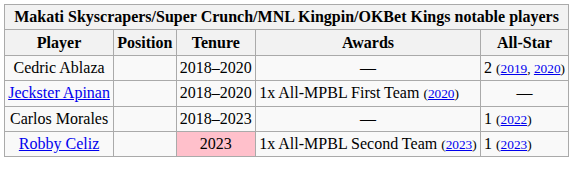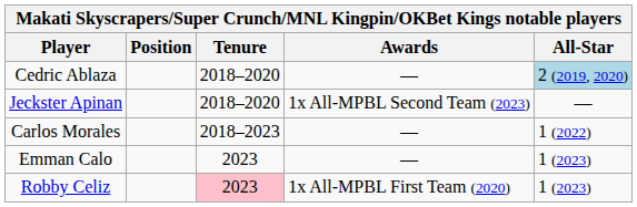Cedric Ablaza | All-Star: no background -> lightblue background
Jeckster Apinan | Awards: 1x All-MPBL First Team (2020) -> 1x All-MPBL Second Team (2023)
+ row: Emman Calo | 2023 | — | 1 (2023)
Robby Celiz | Awards: 1x All-MPBL Second Team (2023) -> 1x All-MPBL First Team (2020)
